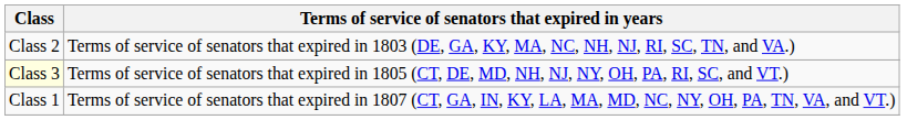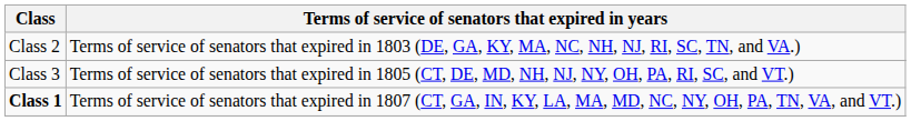Class 3 | Class: lightyellow background -> no background
Class 1 | Class: normal -> bold
